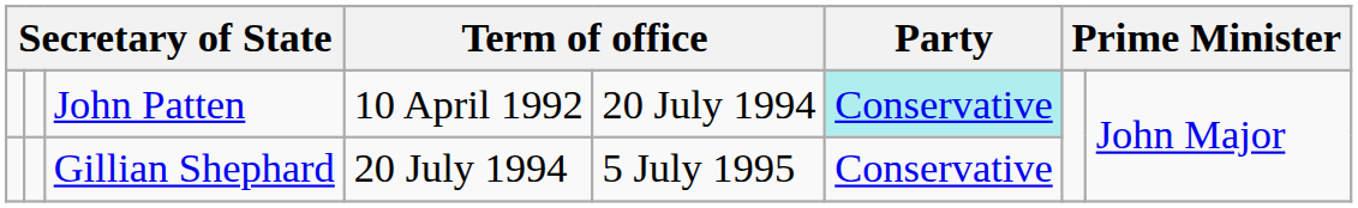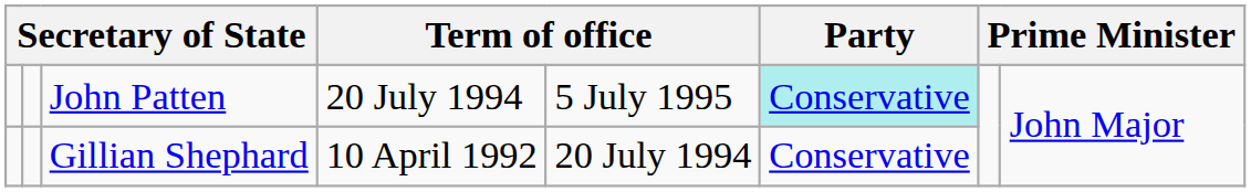John Patten | column 4: 10 April 1992 -> 20 July 1994
John Patten | column 5: 20 July 1994 -> 5 July 1995
Gillian Shephard | column 4: 20 July 1994 -> 10 April 1992
Gillian Shephard | column 5: 5 July 1995 -> 20 July 1994
